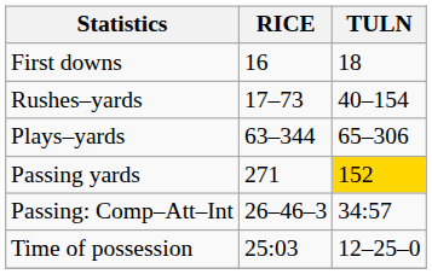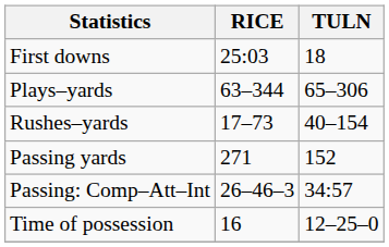First downs | RICE: 16 -> 25:03
rows swapped: Plays–yards <-> Rushes–yards
Passing yards | TULN: gold background -> no background
Time of possession | RICE: 25:03 -> 16
